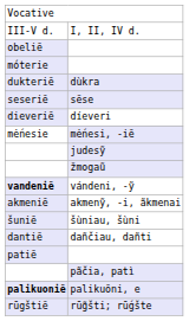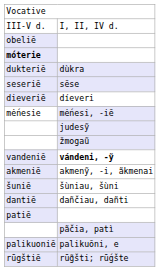móterie | column 1: normal -> bold
vandeniẽ | column 1: bold -> normal
vandeniẽ | column 2: normal -> bold
palikuoniẽ | column 1: bold -> normal
